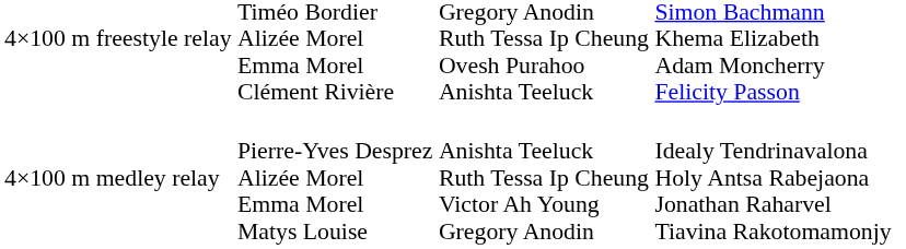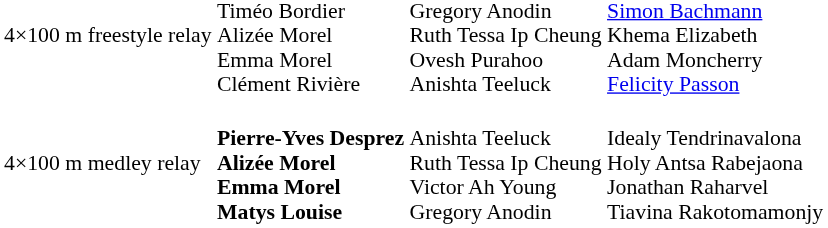4×100 m medley relay | column 2: normal -> bold
